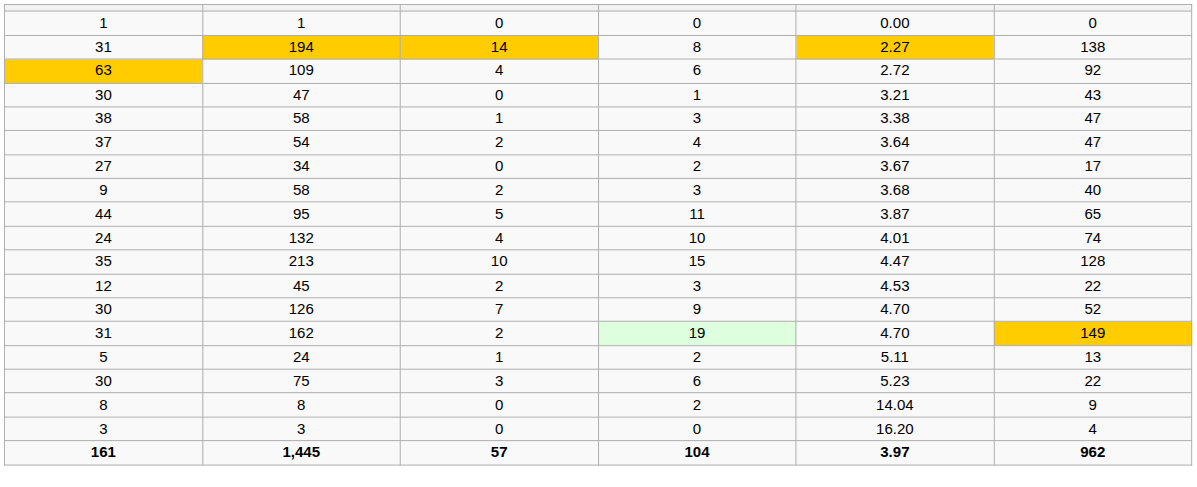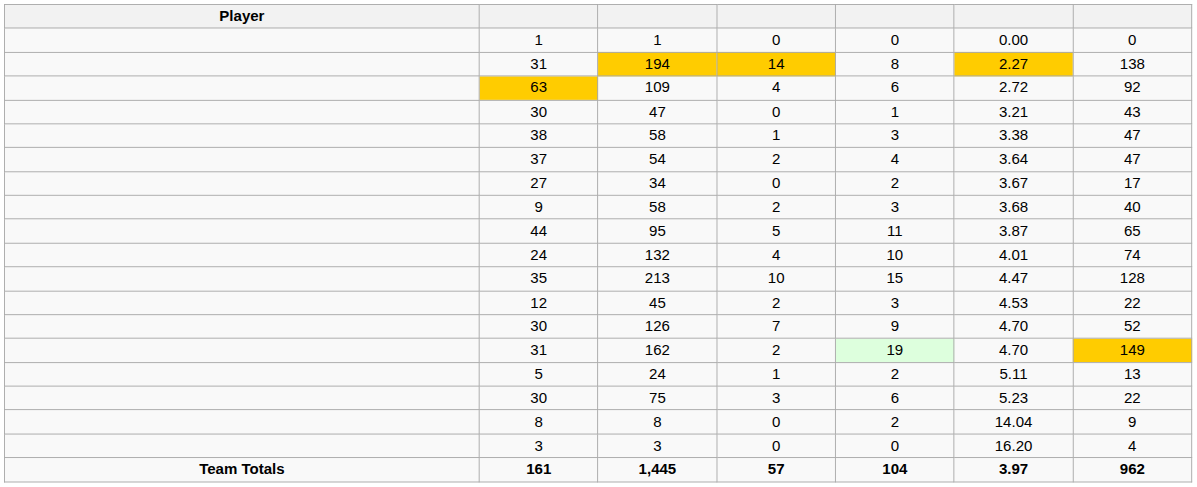+ column: Player | Team Totals
